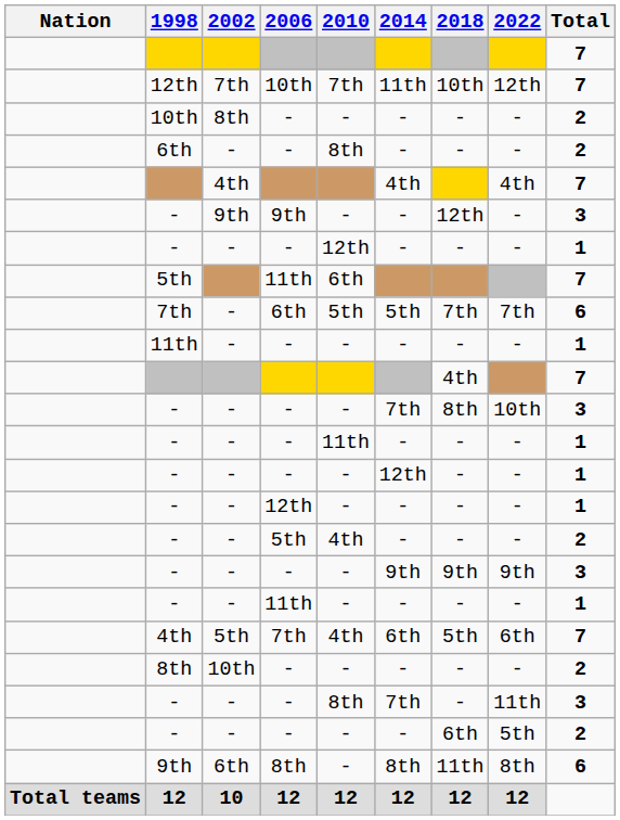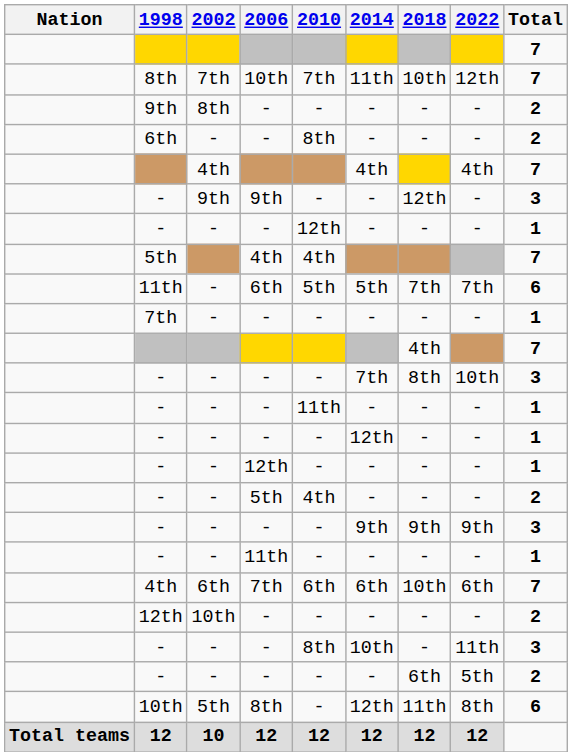row 3 | 1998: 12th -> 8th
row 4 | 1998: 10th -> 9th
row 9 | 2006: 11th -> 4th
row 9 | 2010: 6th -> 4th
row 10 | 1998: 7th -> 11th
row 11 | 1998: 11th -> 7th
row 20 | 2002: 5th -> 6th
row 20 | 2010: 4th -> 6th
row 20 | 2018: 5th -> 10th
row 21 | 1998: 8th -> 12th
row 22 | 2014: 7th -> 10th
row 24 | 1998: 9th -> 10th
row 24 | 2002: 6th -> 5th
row 24 | 2014: 8th -> 12th
